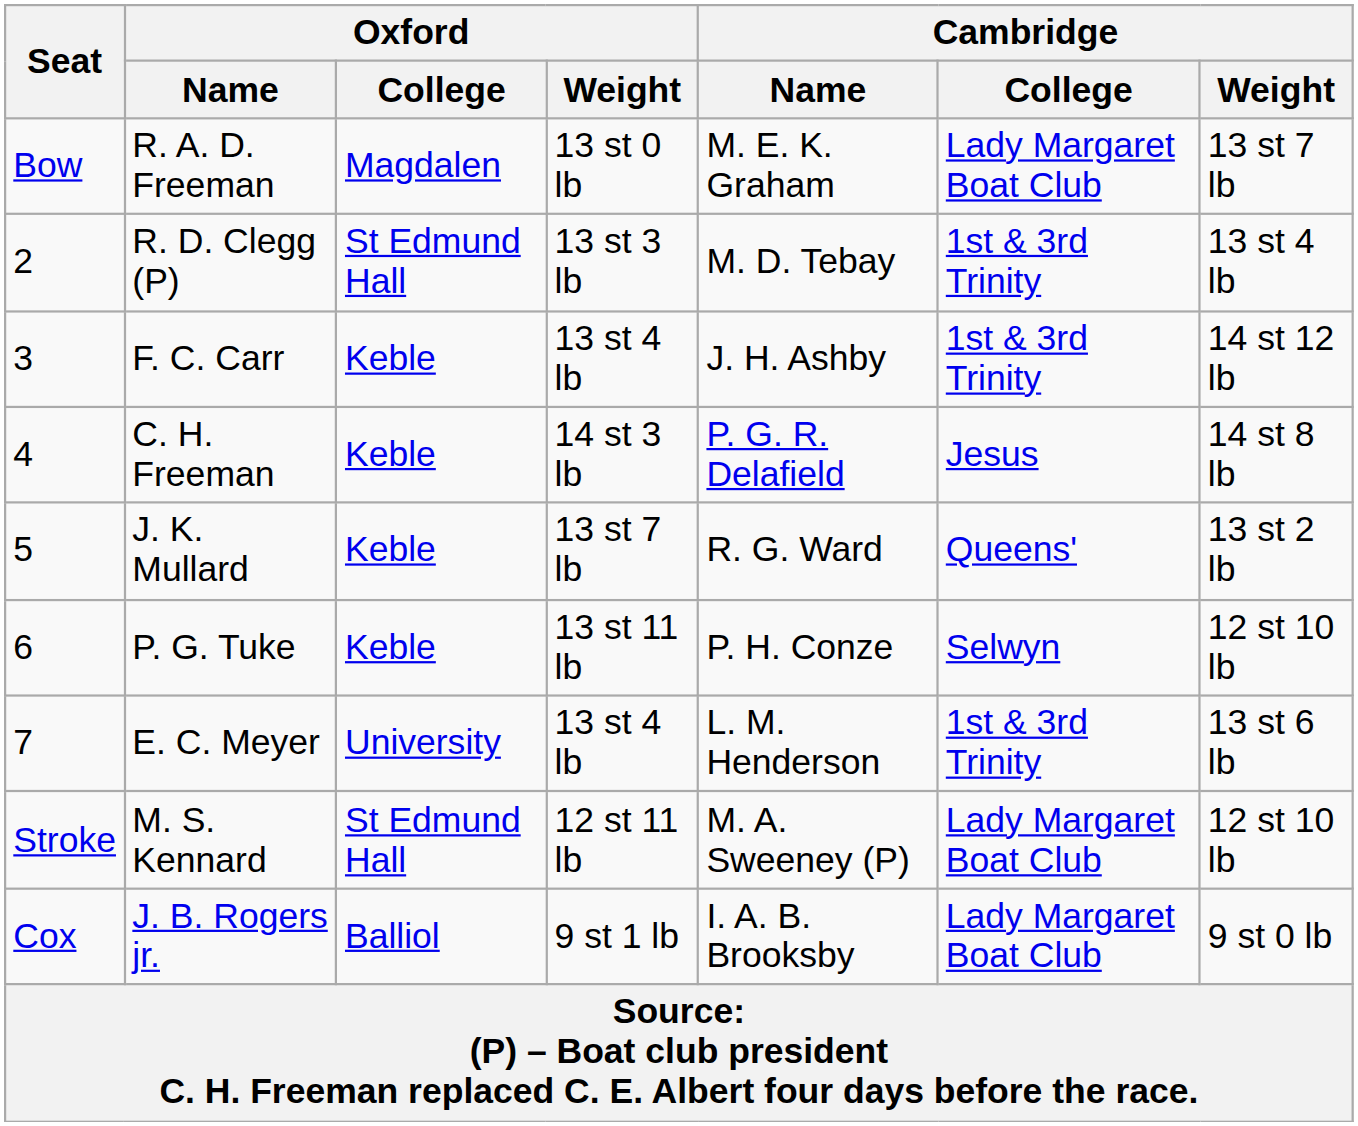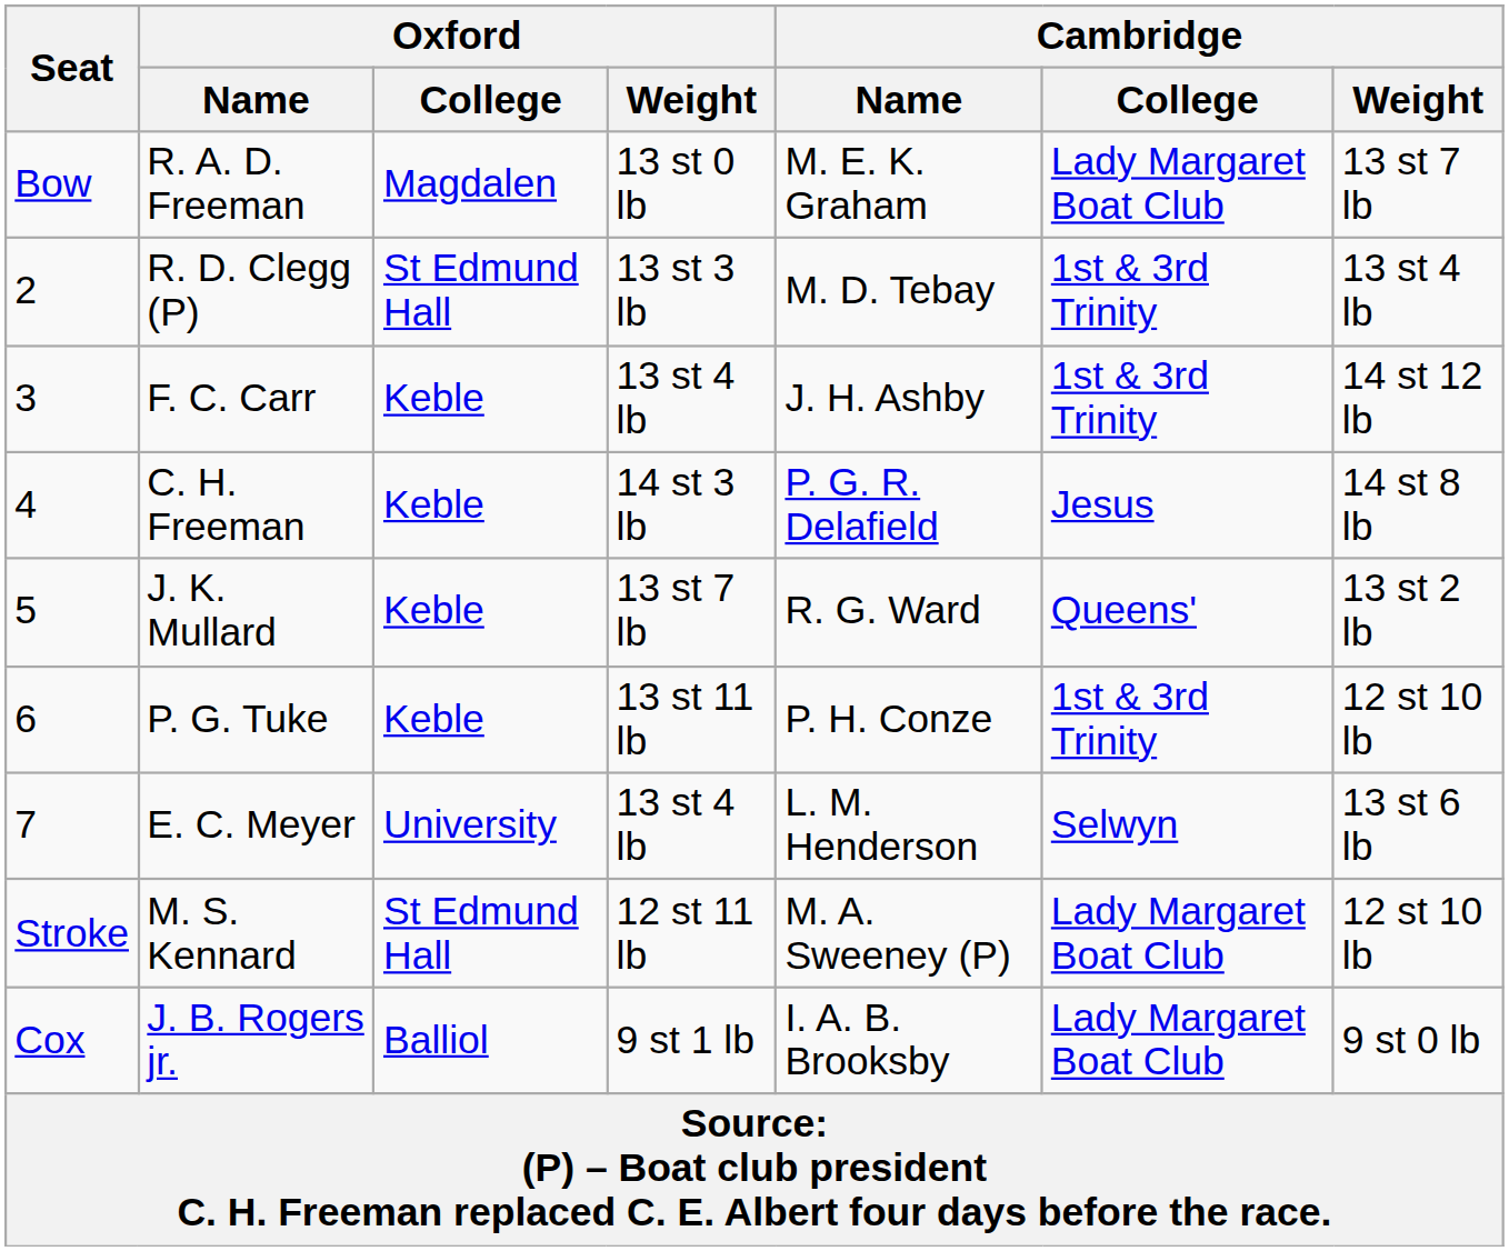P. G. Tuke | Cambridge / College: Selwyn -> 1st & 3rd Trinity
E. C. Meyer | Cambridge / College: 1st & 3rd Trinity -> Selwyn
